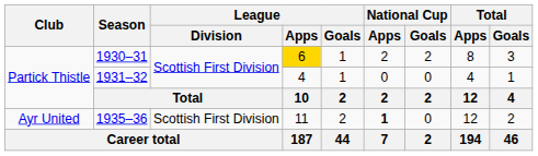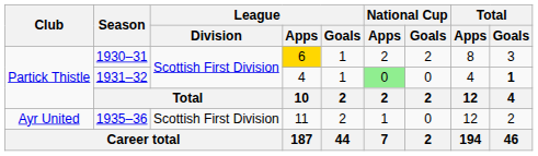1931–32 | National Cup / Apps: no background -> lightgreen background
1931–32 | Total / Goals: normal -> bold
1935–36 | National Cup / Apps: bold -> normal
